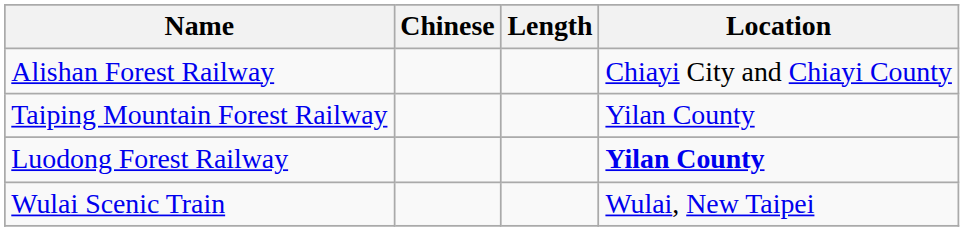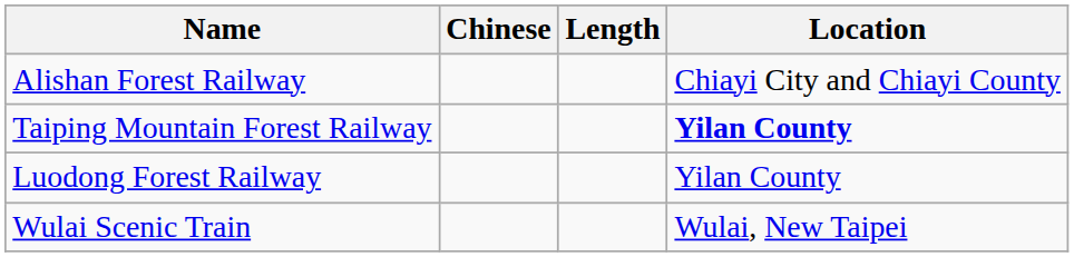Taiping Mountain Forest Railway | column 4: normal -> bold
Luodong Forest Railway | column 4: bold -> normal
